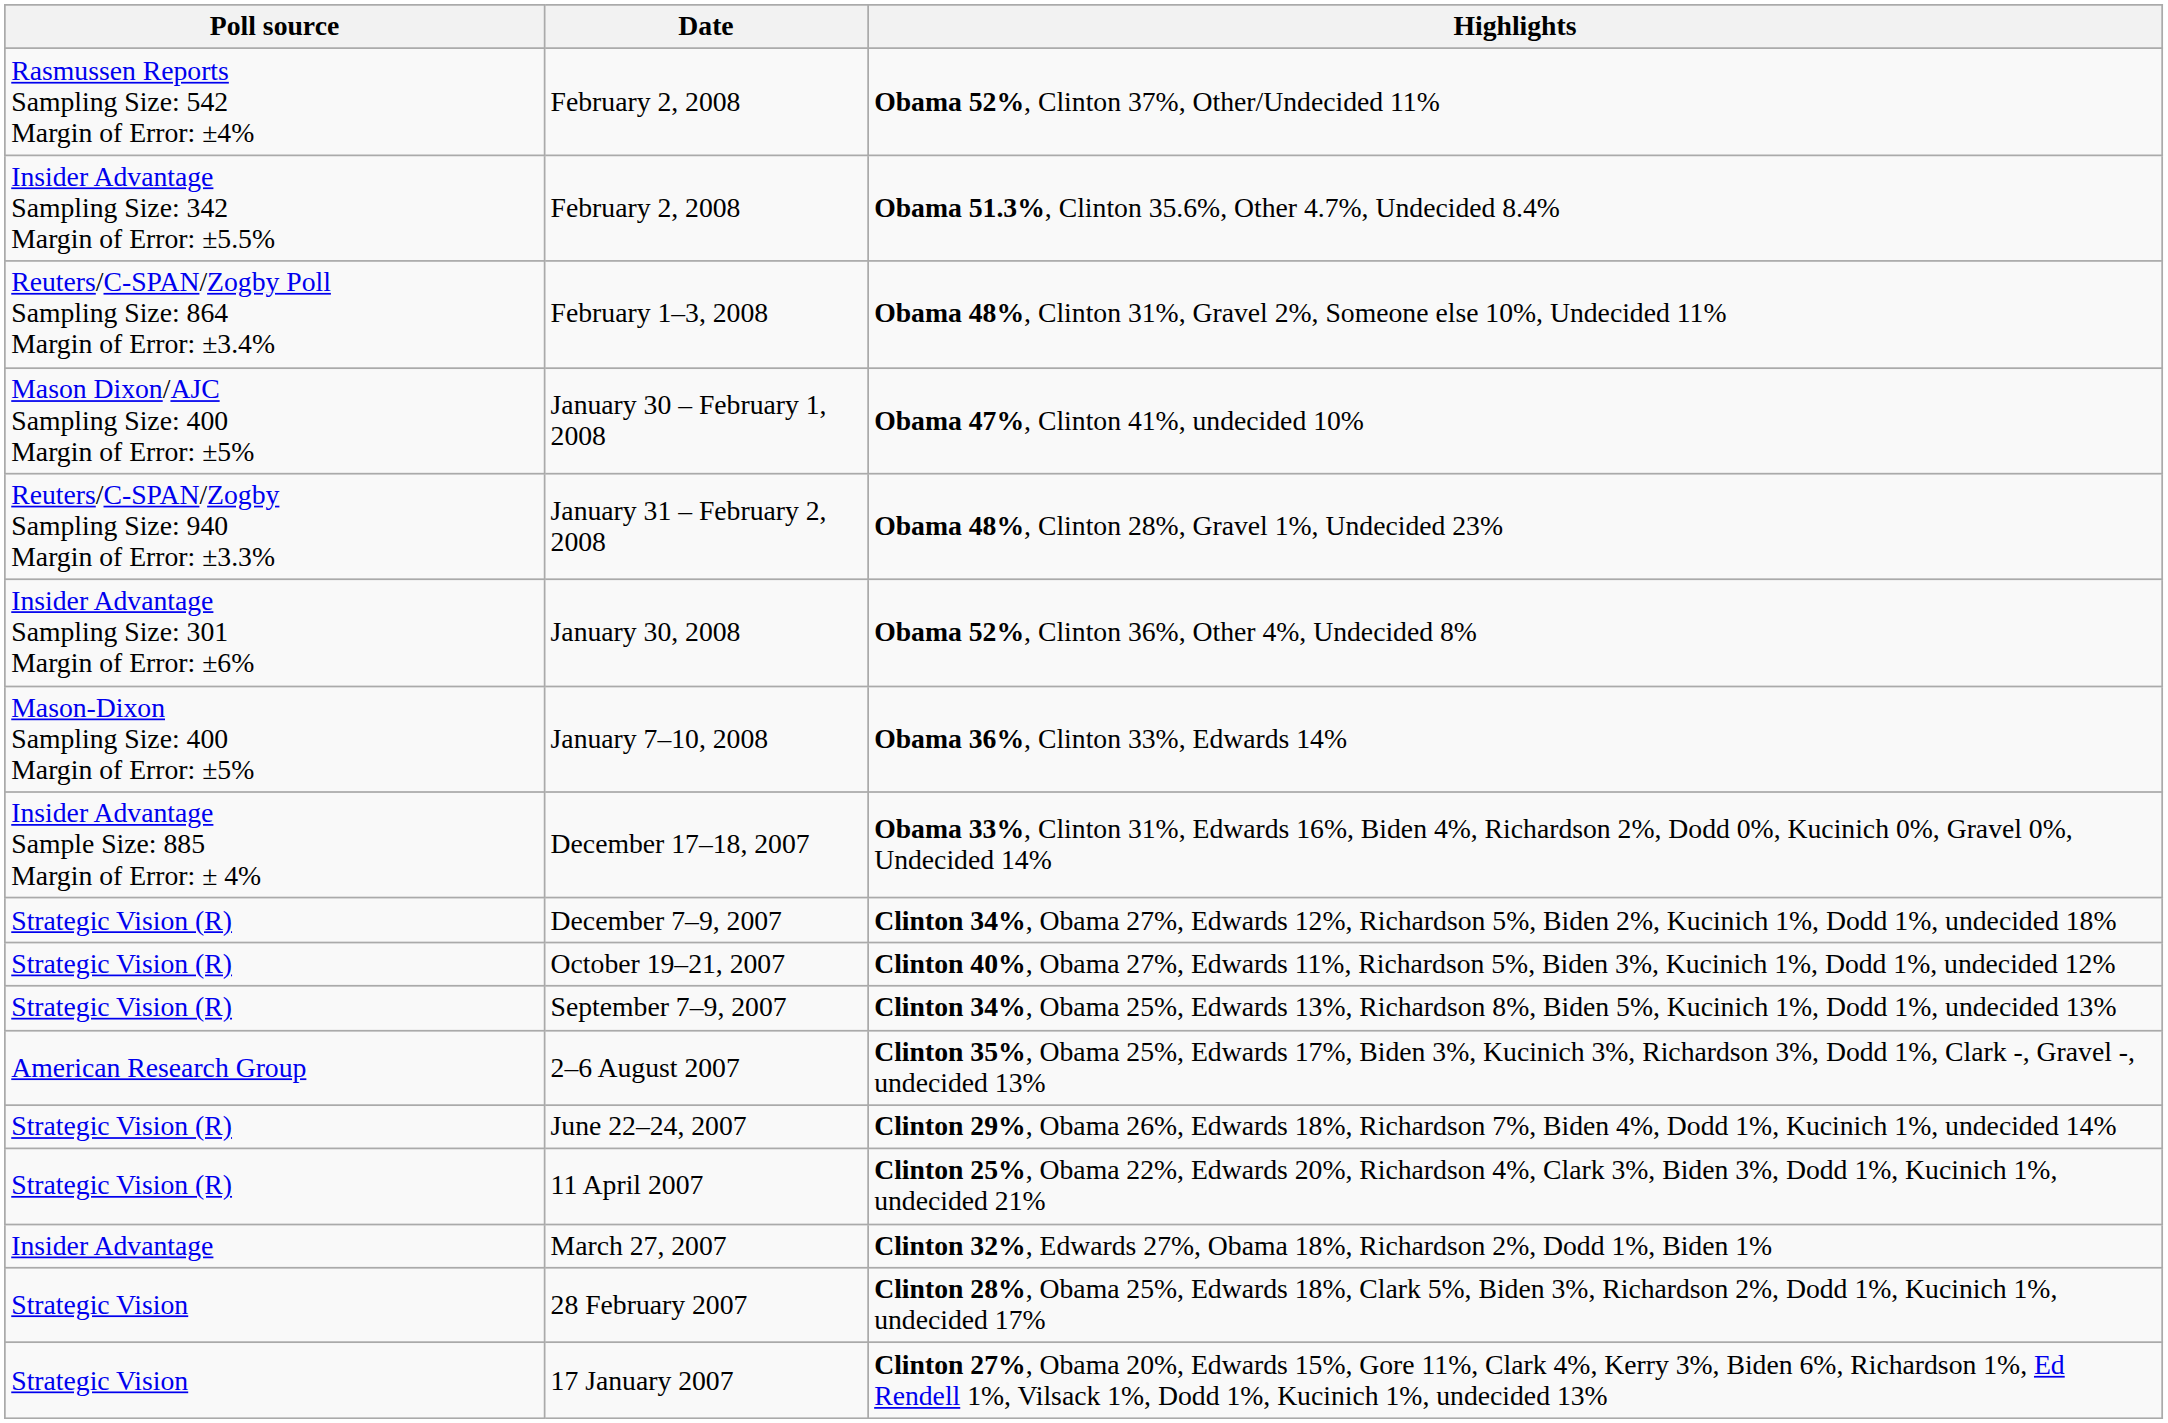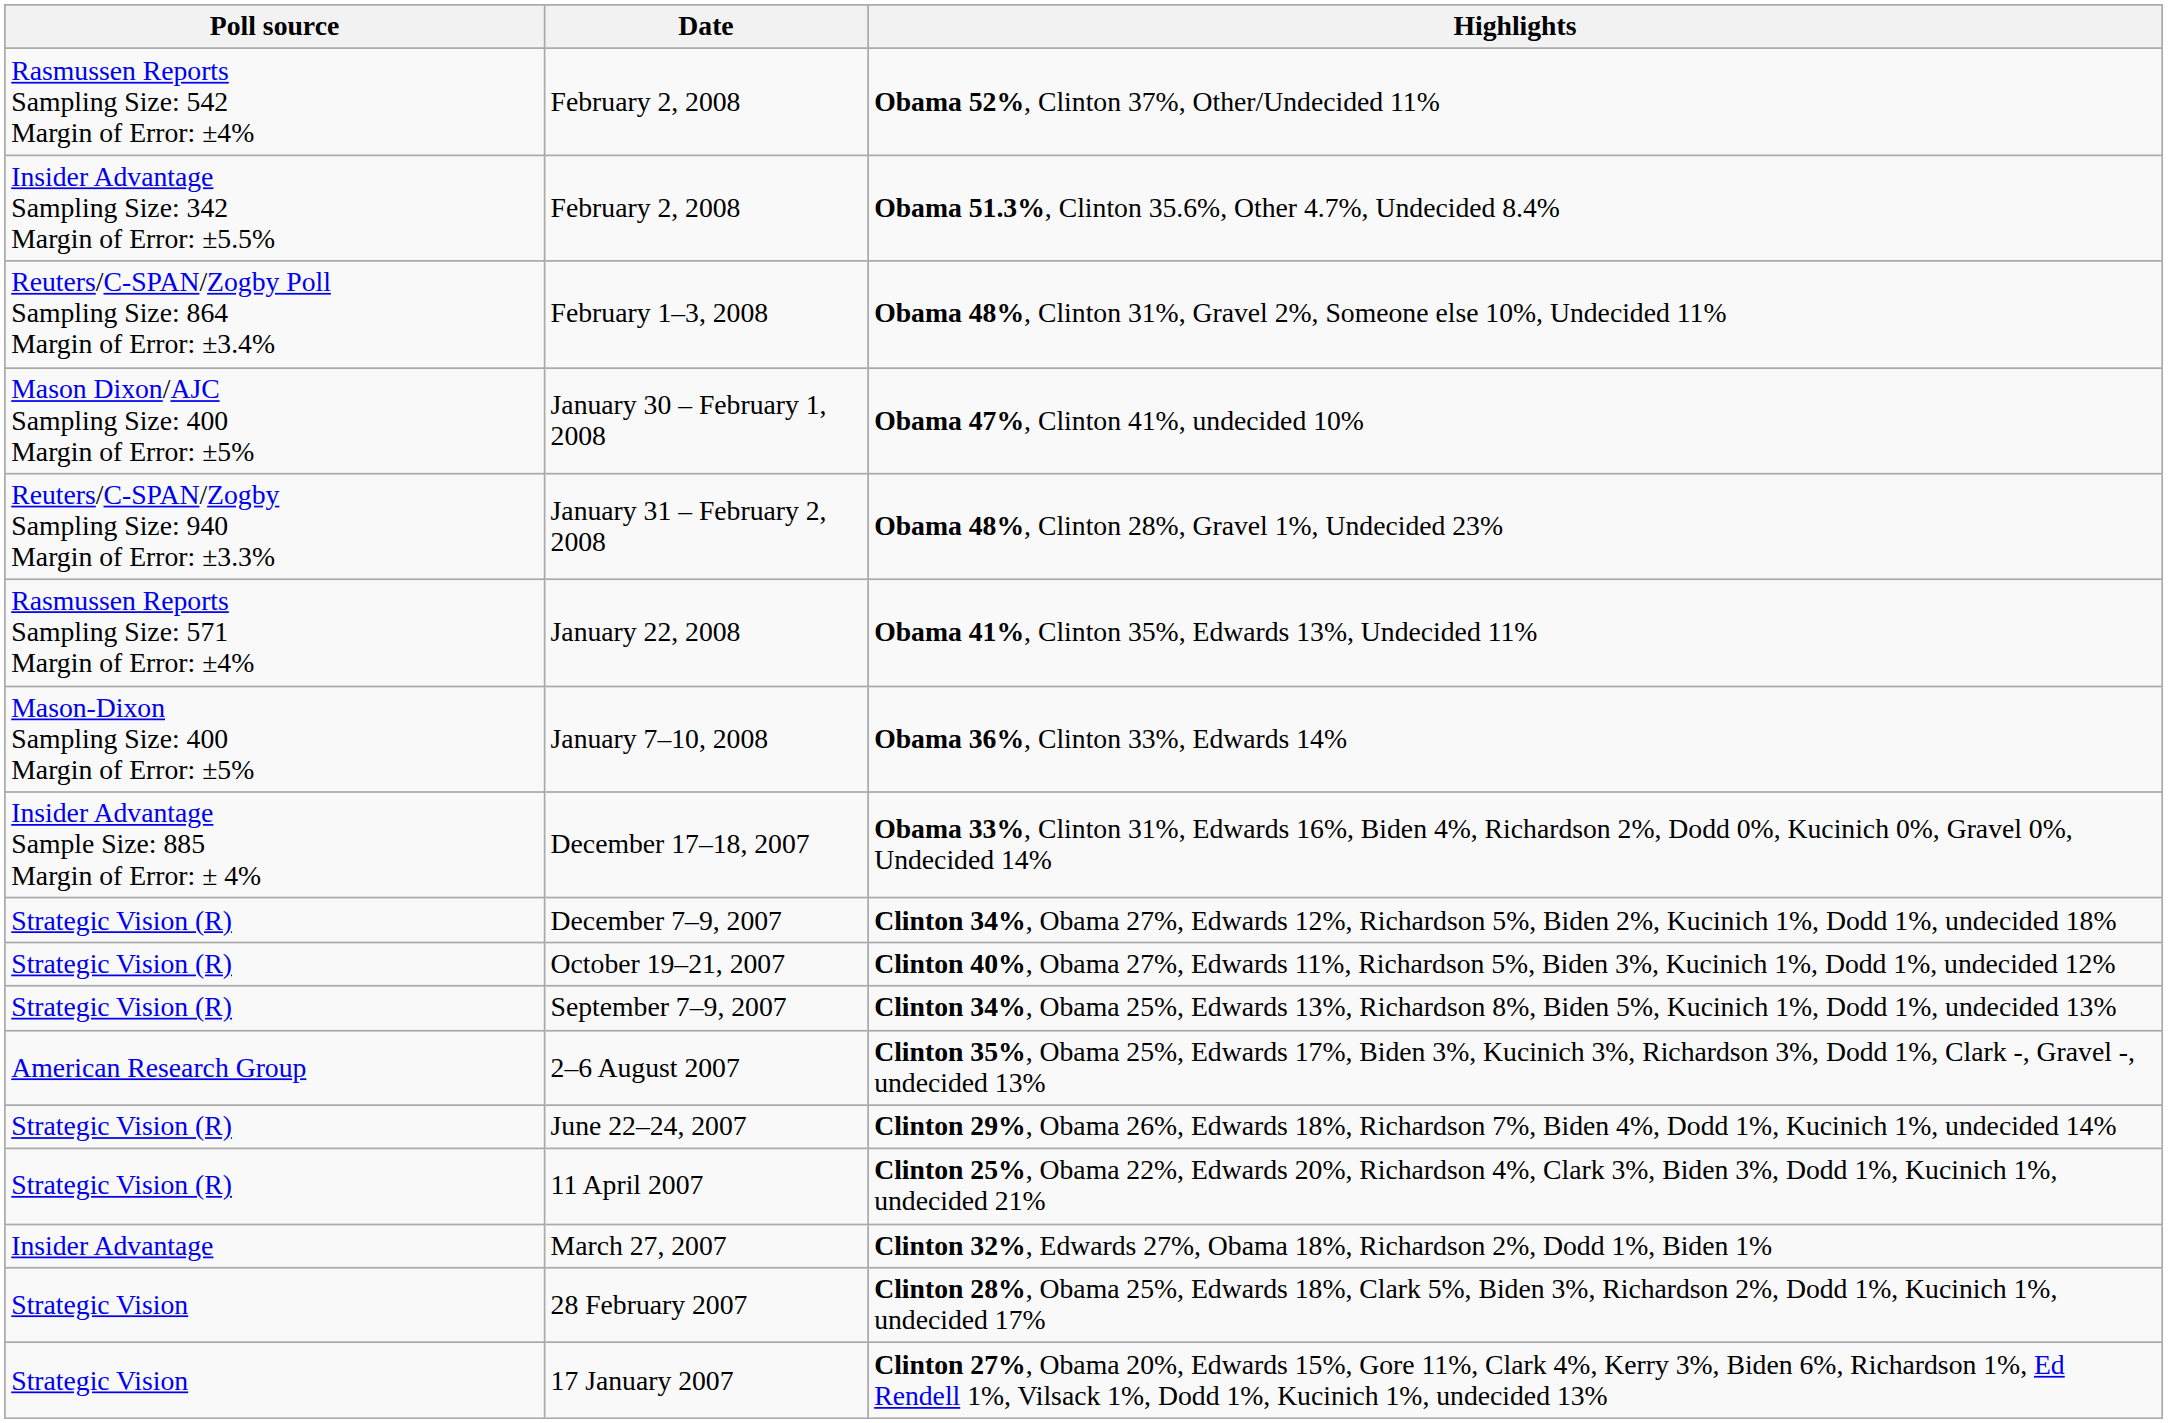- row: Insider Advantage Sampling Size: 301 Margin of Error: ±6% | January 30, 2008 | Obama 52%, Clinton 36%, Other 4%, Undecided 8%
+ row: Rasmussen Reports Sampling Size: 571 Margin of Error: ±4% | January 22, 2008 | Obama 41%, Clinton 35%, Edwards 13%, Undecided 11%
